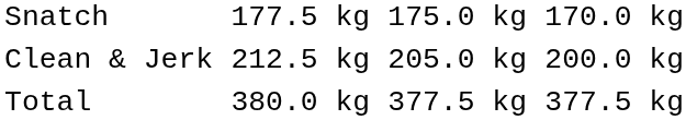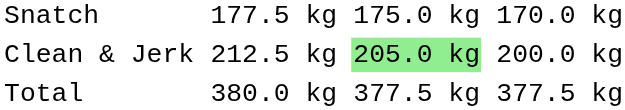Clean & Jerk | column 3: no background -> lightgreen background
